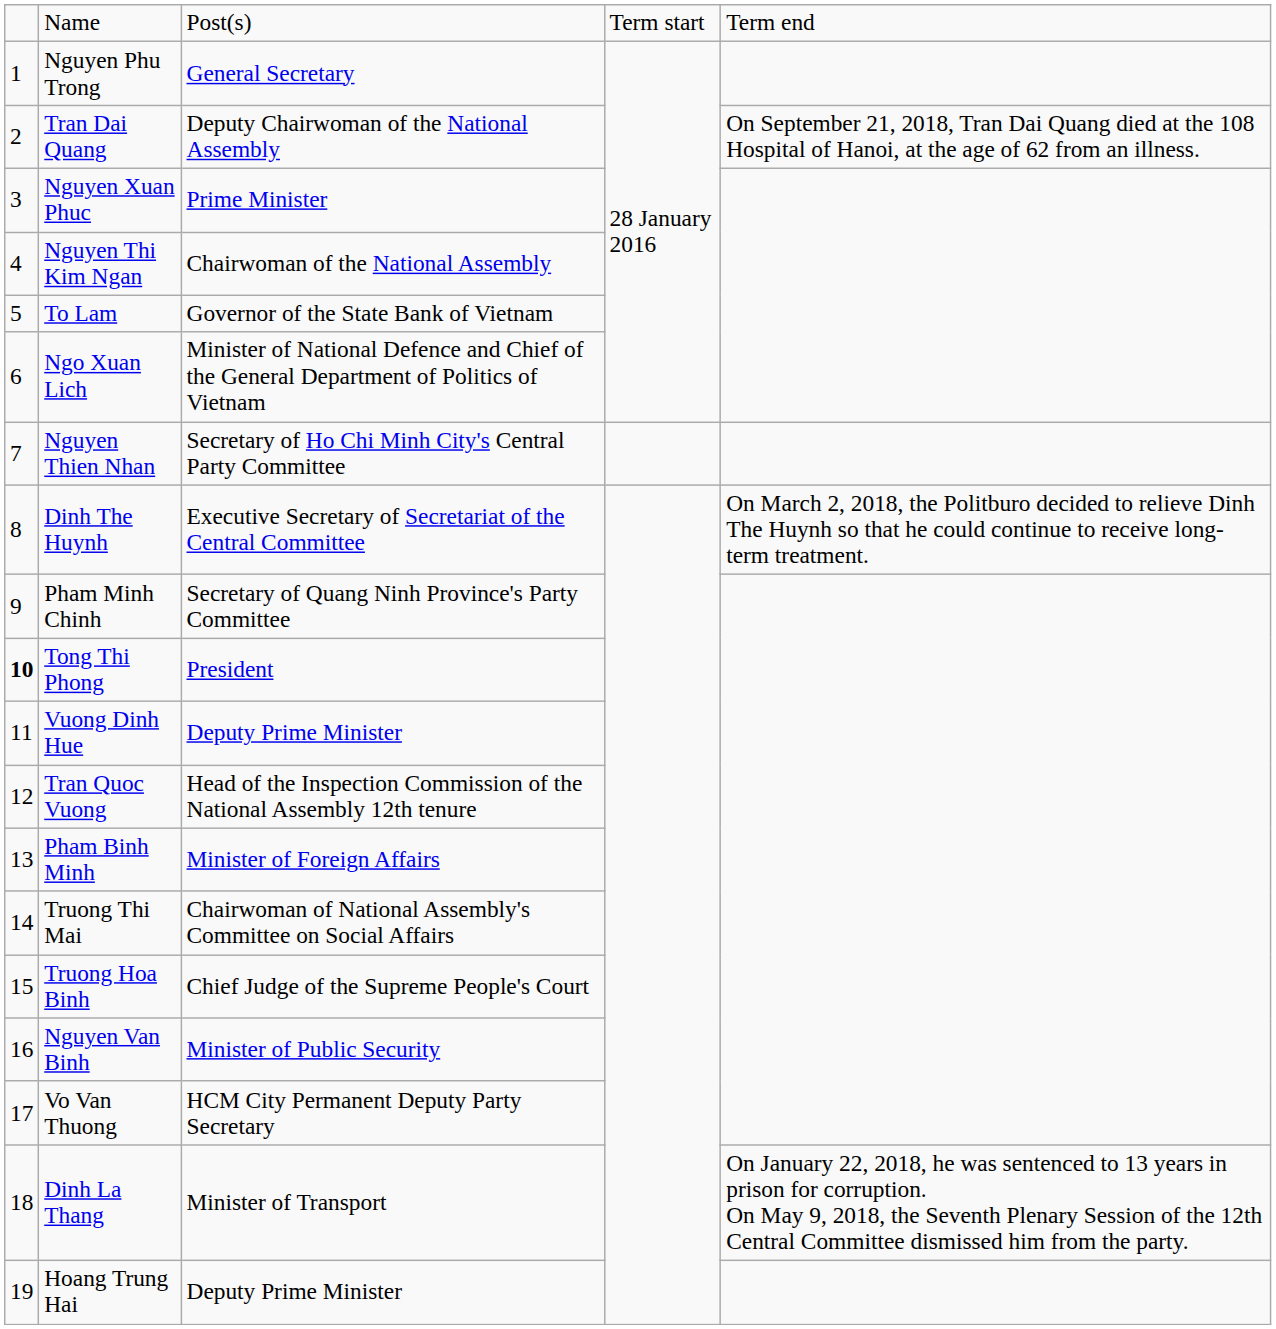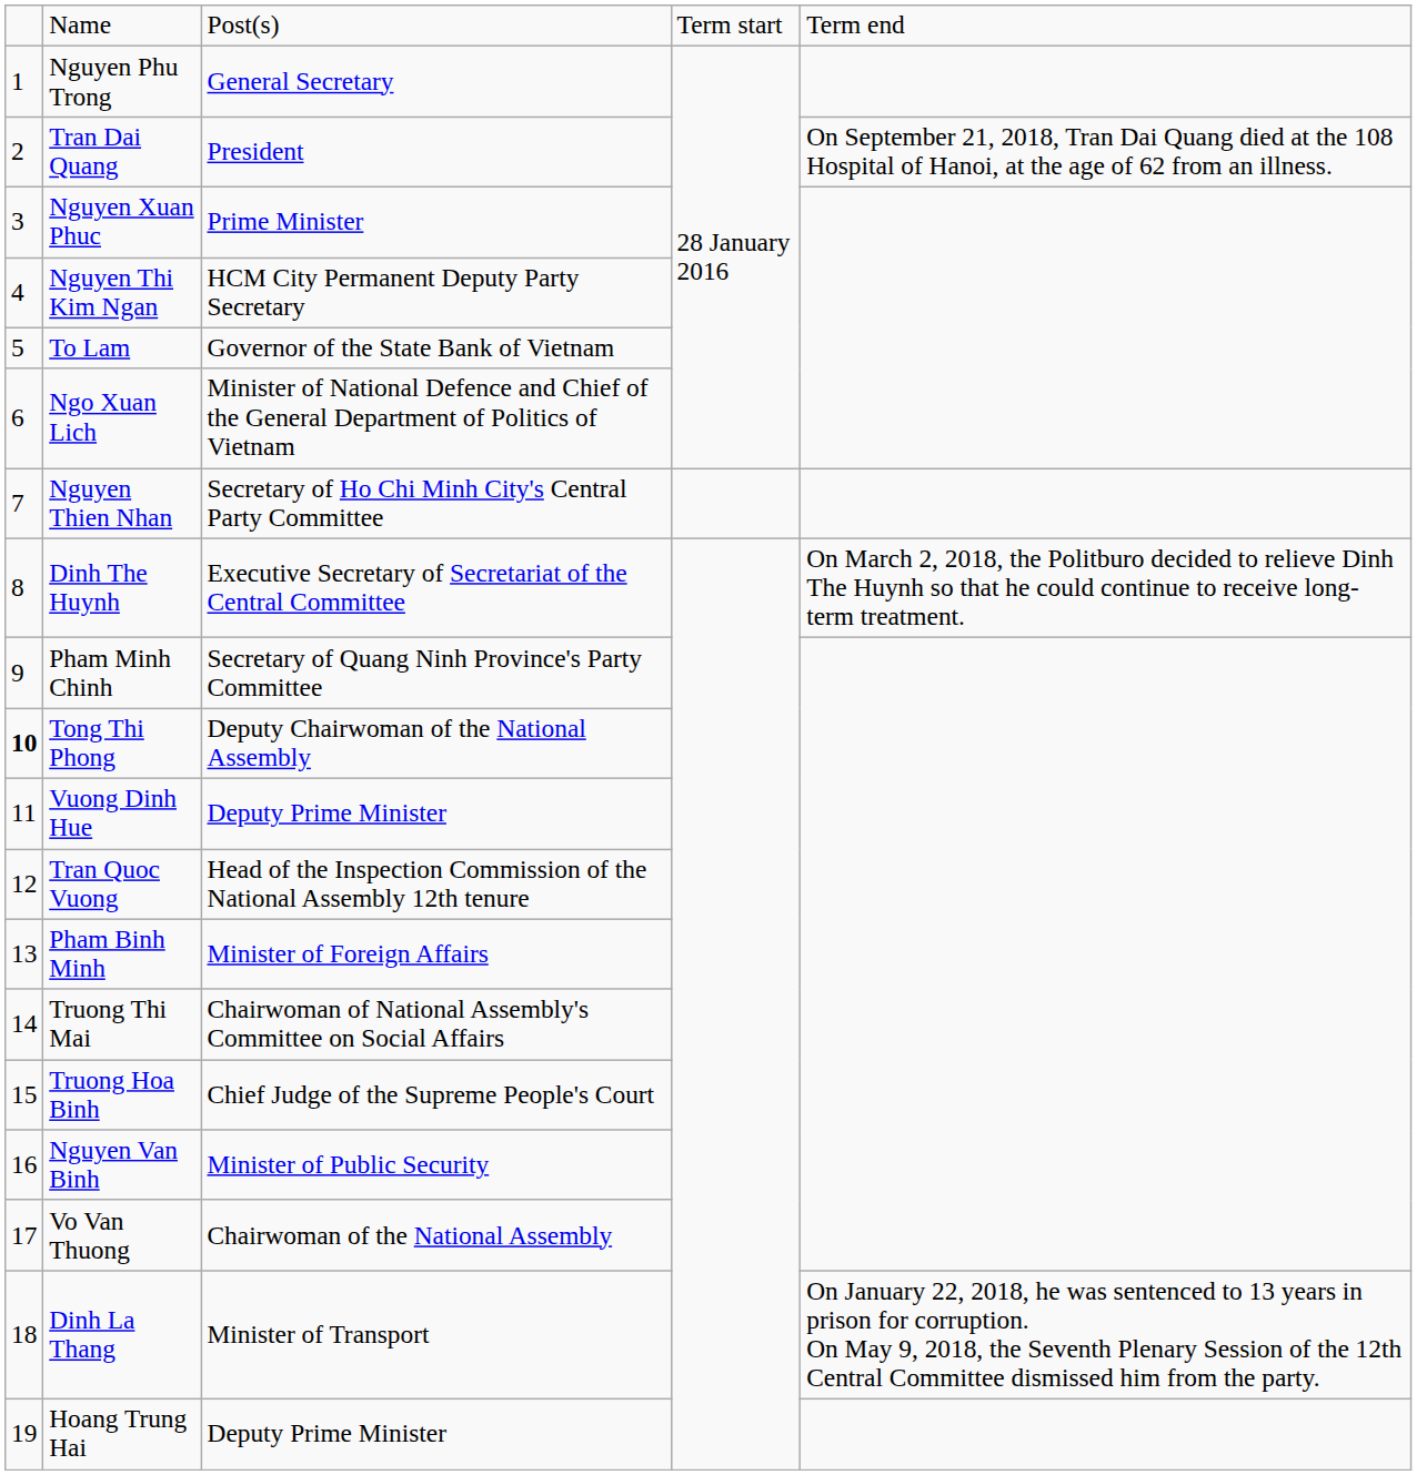Tran Dai Quang | column 3: Deputy Chairwoman of the National Assembly -> President
Nguyen Thi Kim Ngan | column 3: Chairwoman of the National Assembly -> HCM City Permanent Deputy Party Secretary
Tong Thi Phong | column 3: President -> Deputy Chairwoman of the National Assembly
Vo Van Thuong | column 3: HCM City Permanent Deputy Party Secretary -> Chairwoman of the National Assembly
